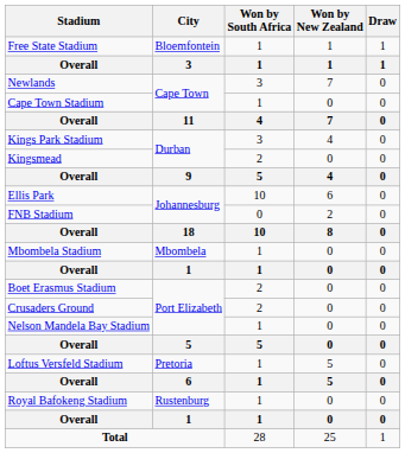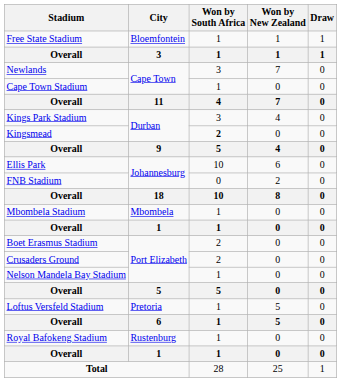Kingsmead | Won by South Africa: normal -> bold
